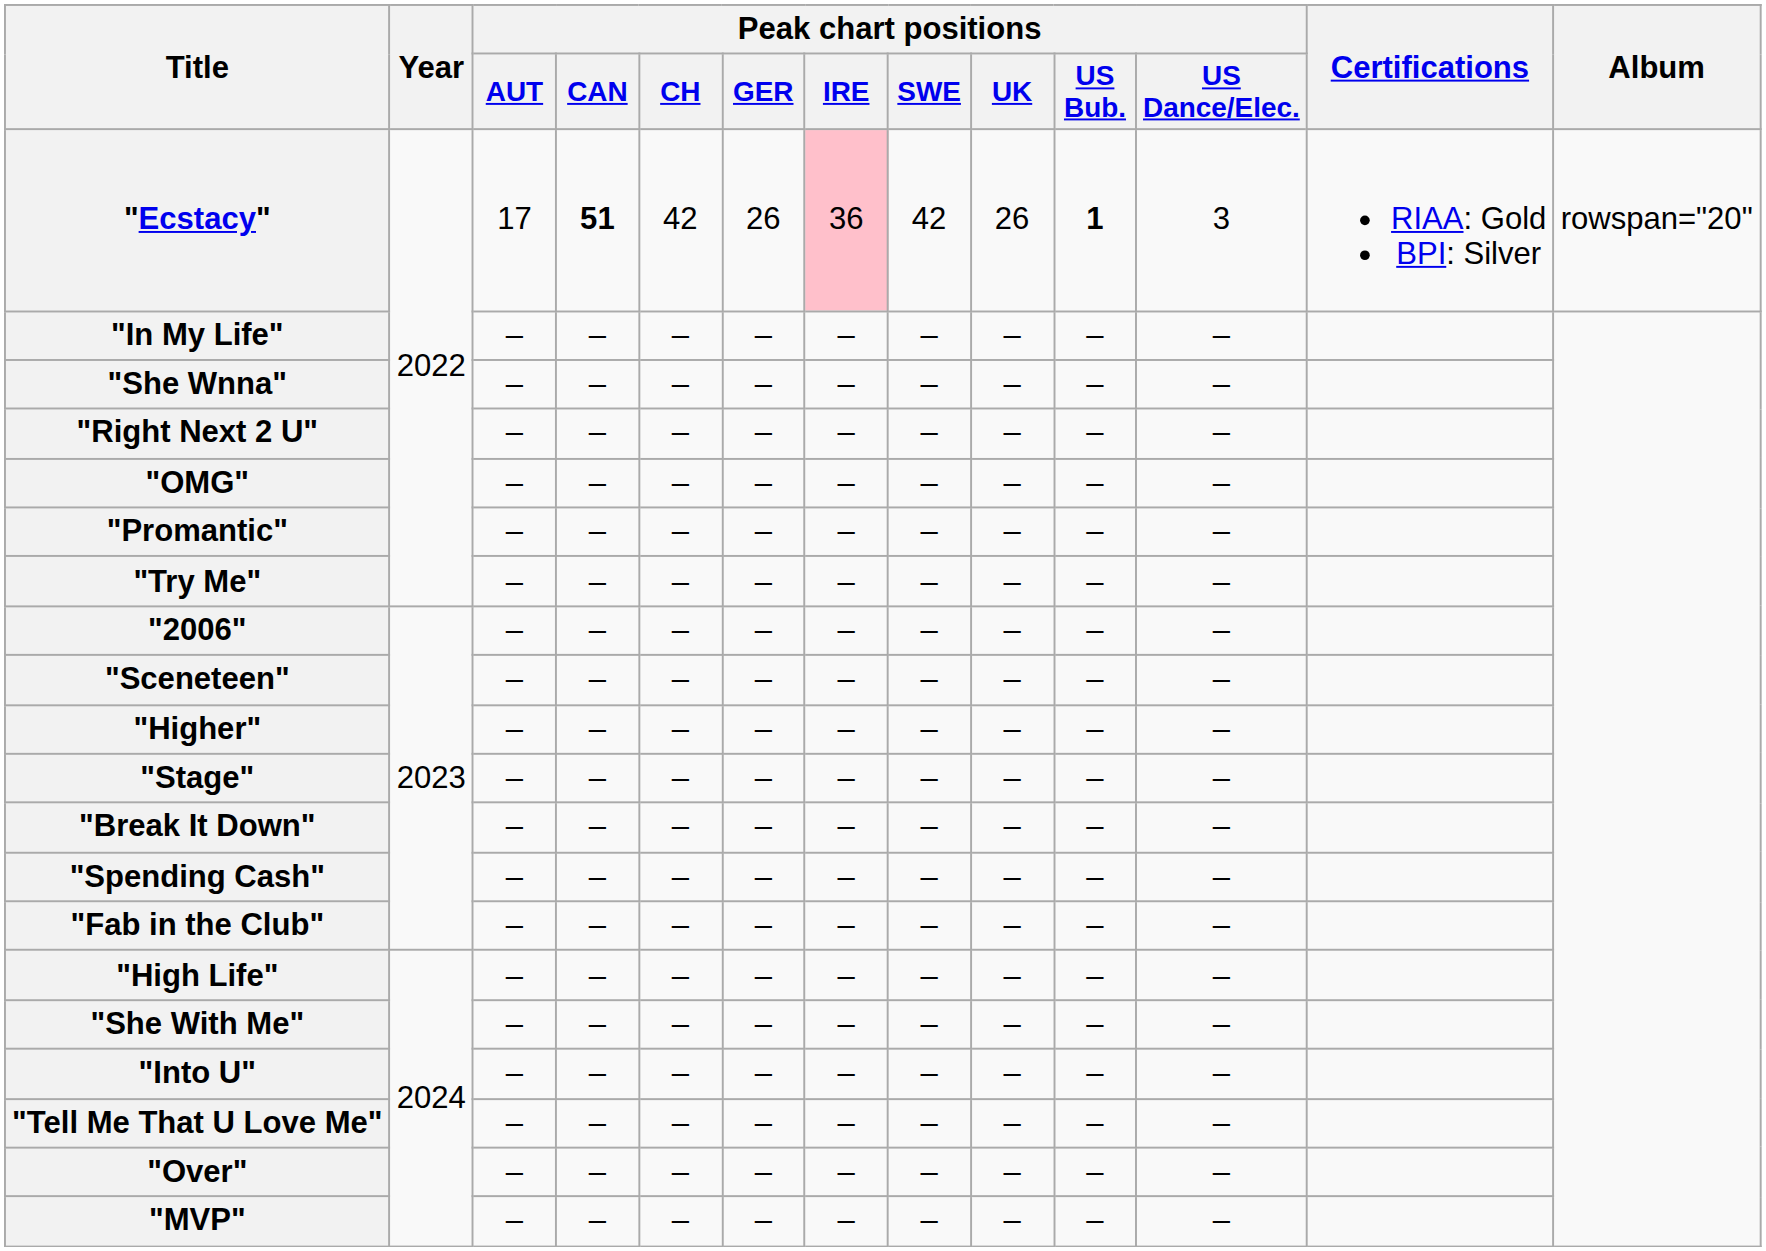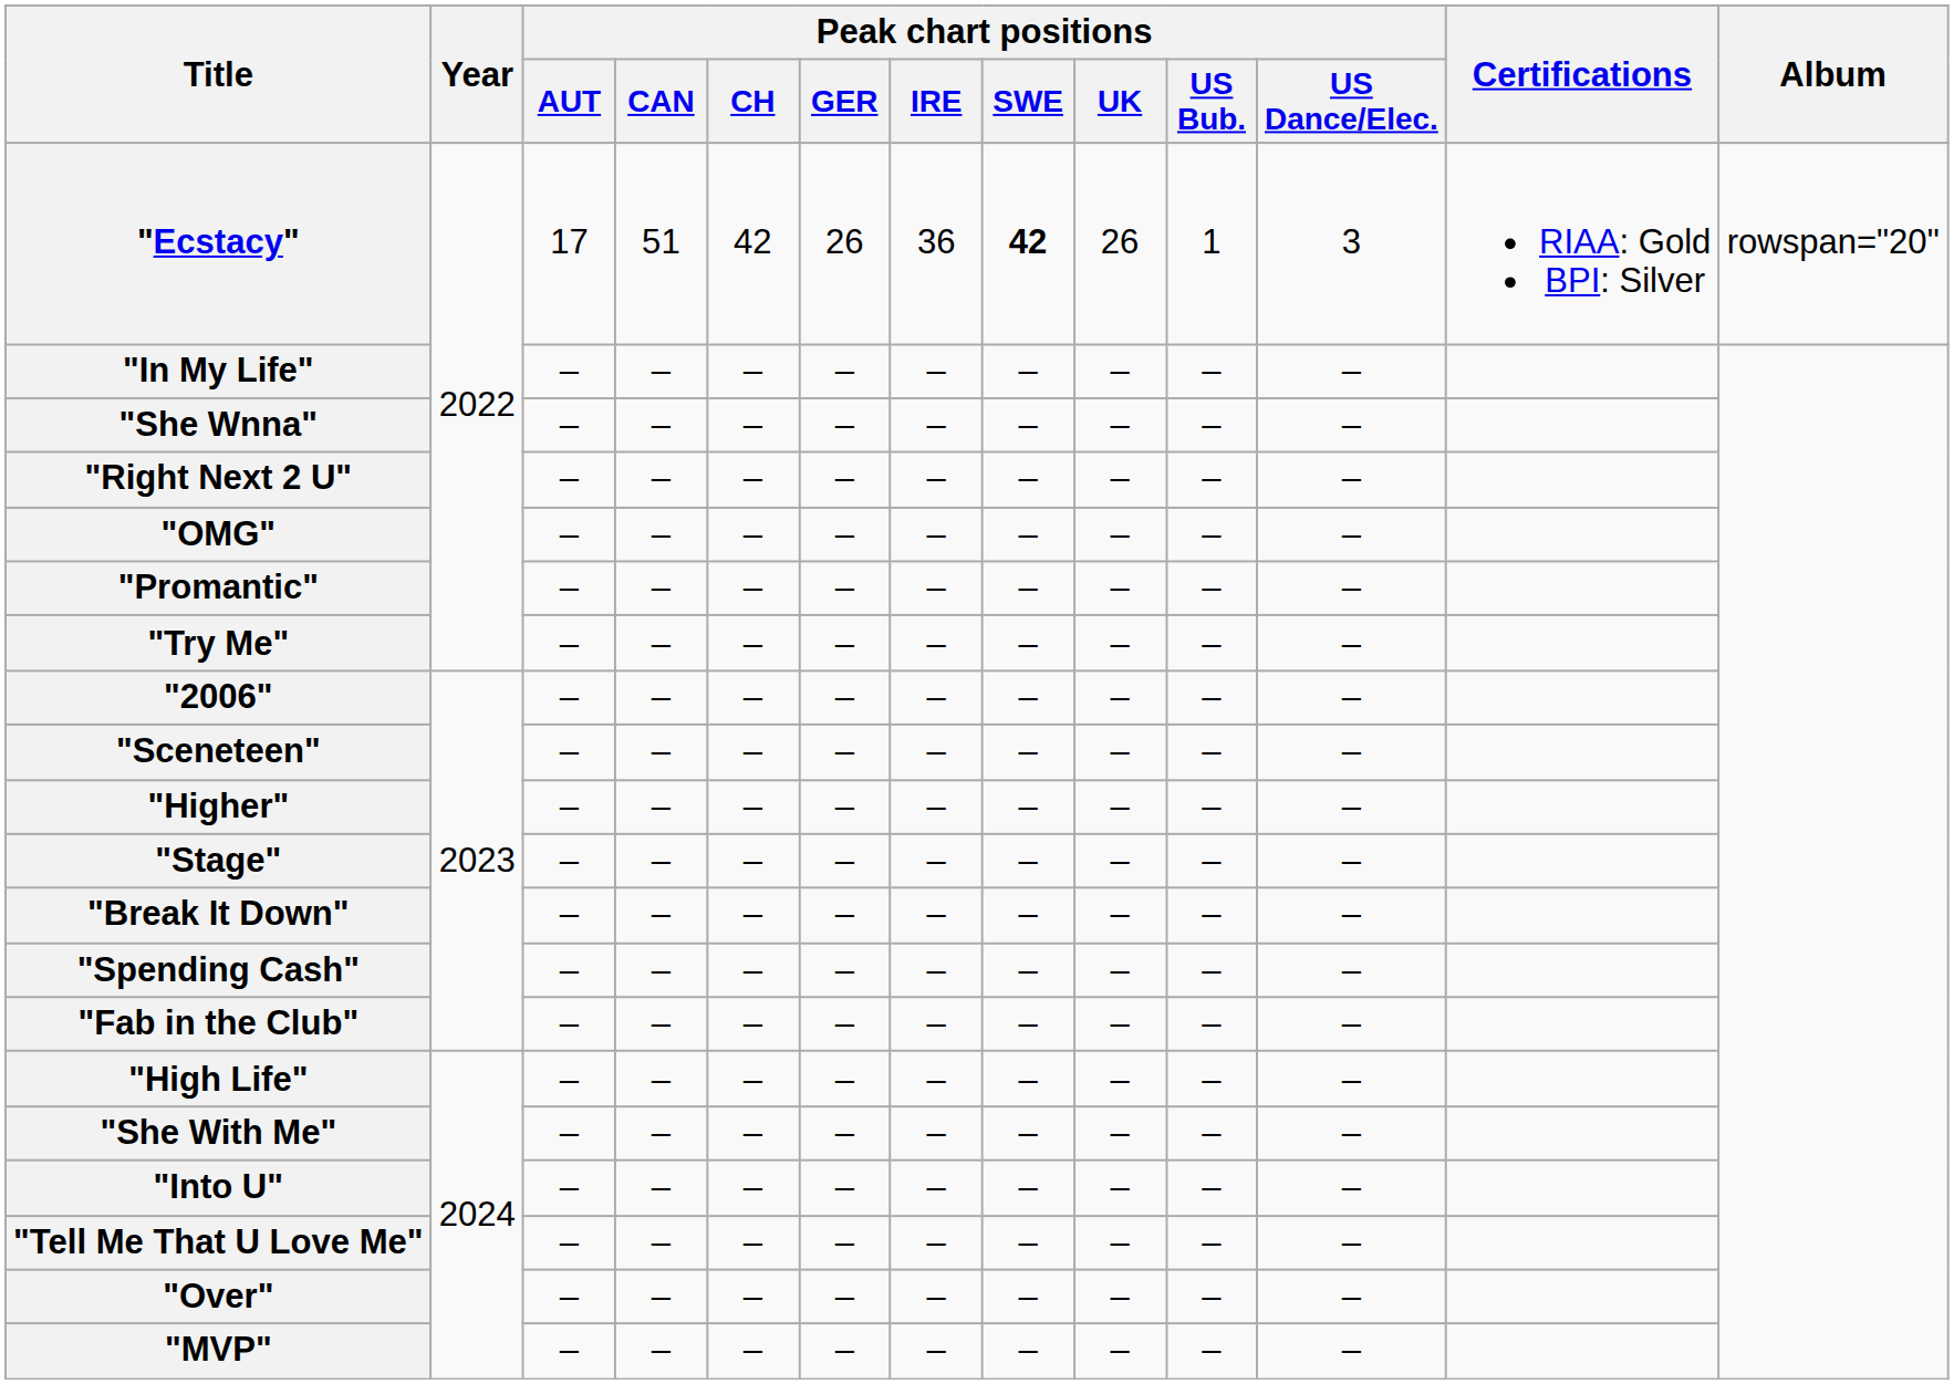"Ecstacy" | Peak chart positions / CAN: bold -> normal
"Ecstacy" | Peak chart positions / IRE: pink background -> no background
"Ecstacy" | Peak chart positions / SWE: normal -> bold
"Ecstacy" | Peak chart positions / US Bub.: bold -> normal
